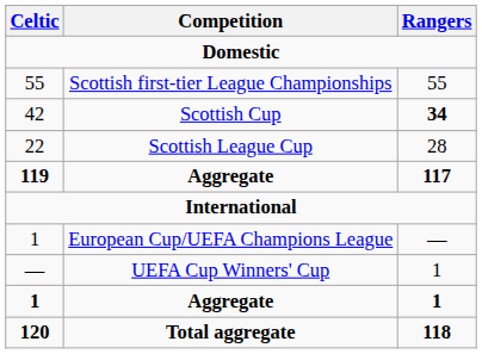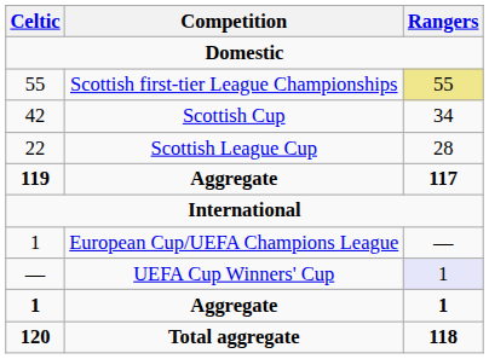Scottish first-tier League Championships | Rangers: no background -> khaki background
Scottish Cup | Rangers: bold -> normal
UEFA Cup Winners' Cup | Rangers: no background -> lavender background
